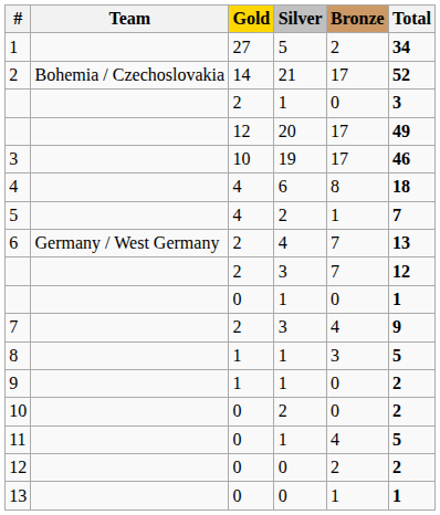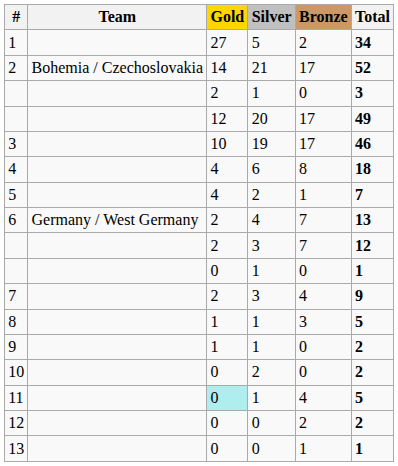11 | Gold: no background -> paleturquoise background
